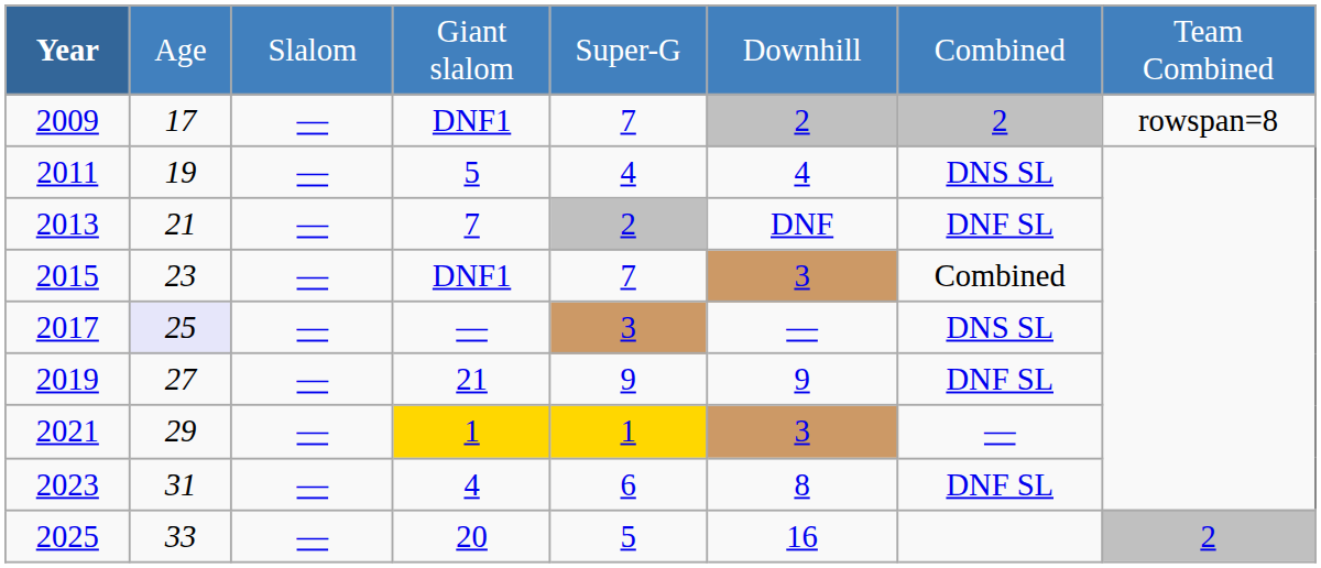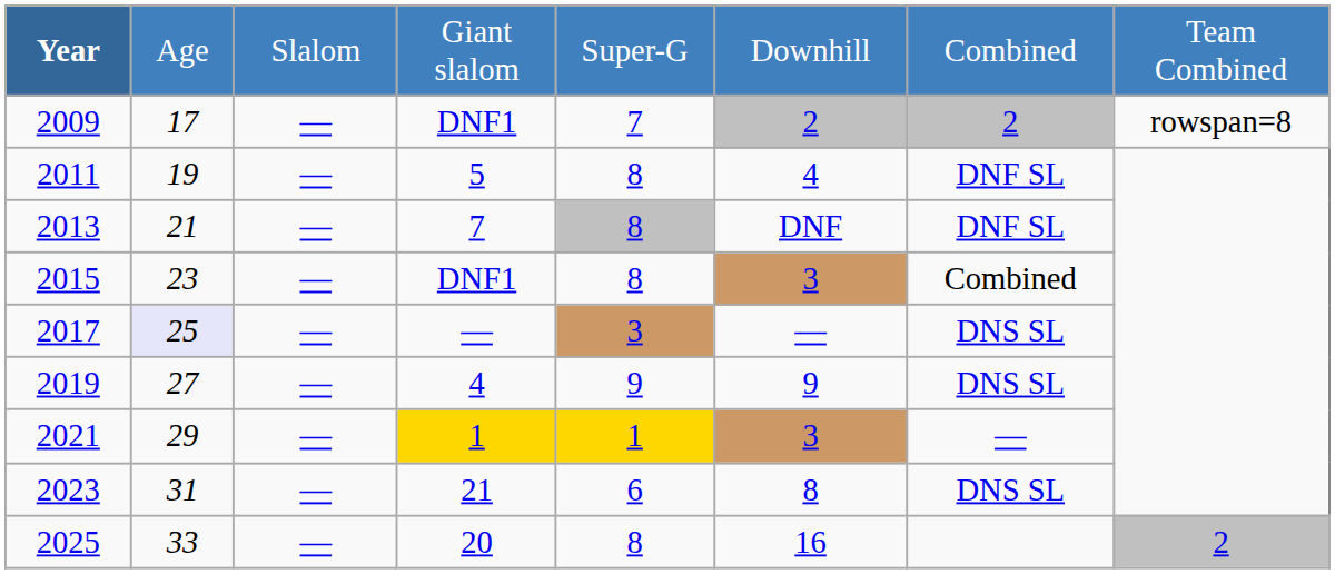2011 | column 5: 4 -> 8
2011 | column 7: DNS SL -> DNF SL
2013 | column 5: 2 -> 8
2015 | column 5: 7 -> 8
2019 | column 4: 21 -> 4
2019 | column 7: DNF SL -> DNS SL
2023 | column 4: 4 -> 21
2023 | column 7: DNF SL -> DNS SL
2025 | column 5: 5 -> 8
